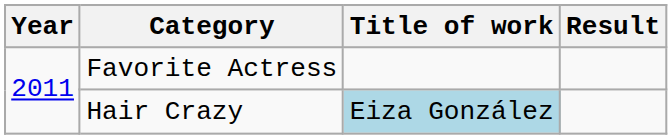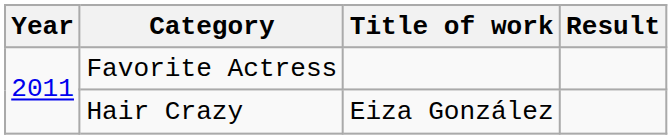Hair Crazy | Title of work: lightblue background -> no background
